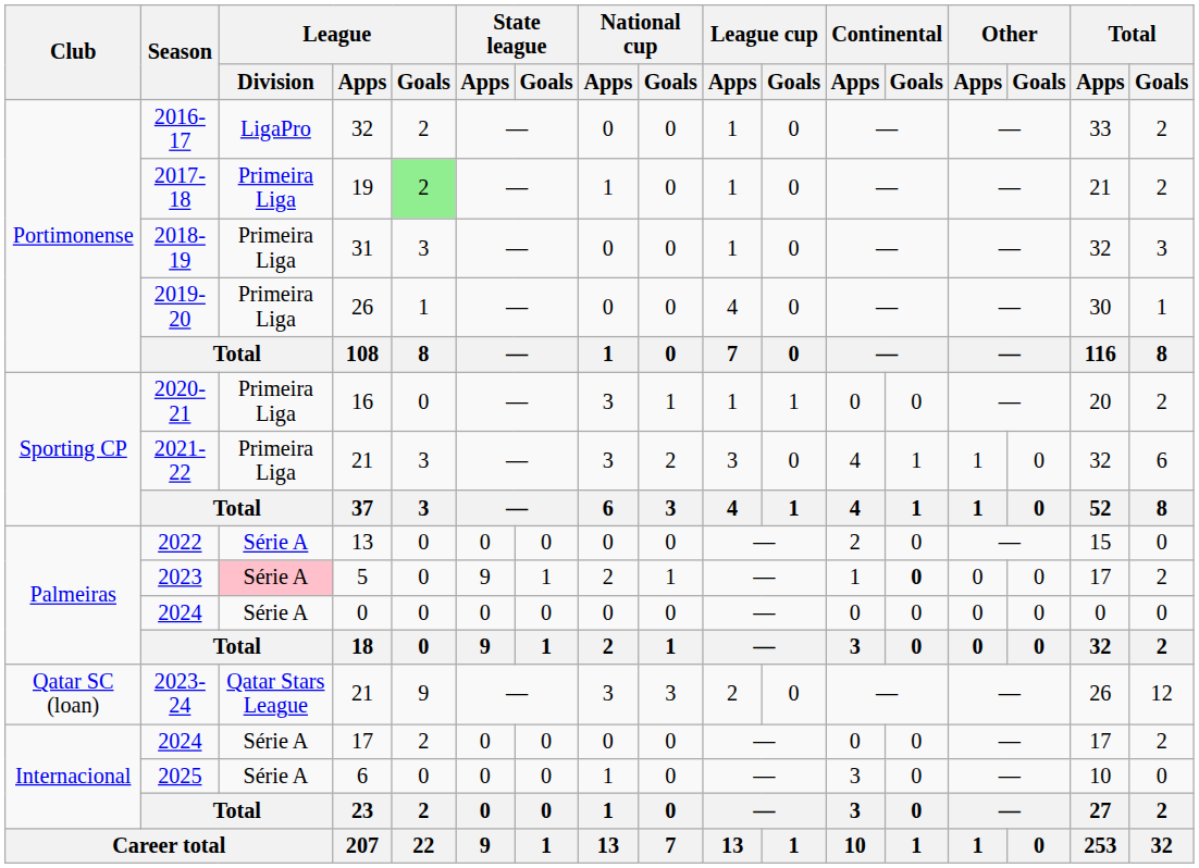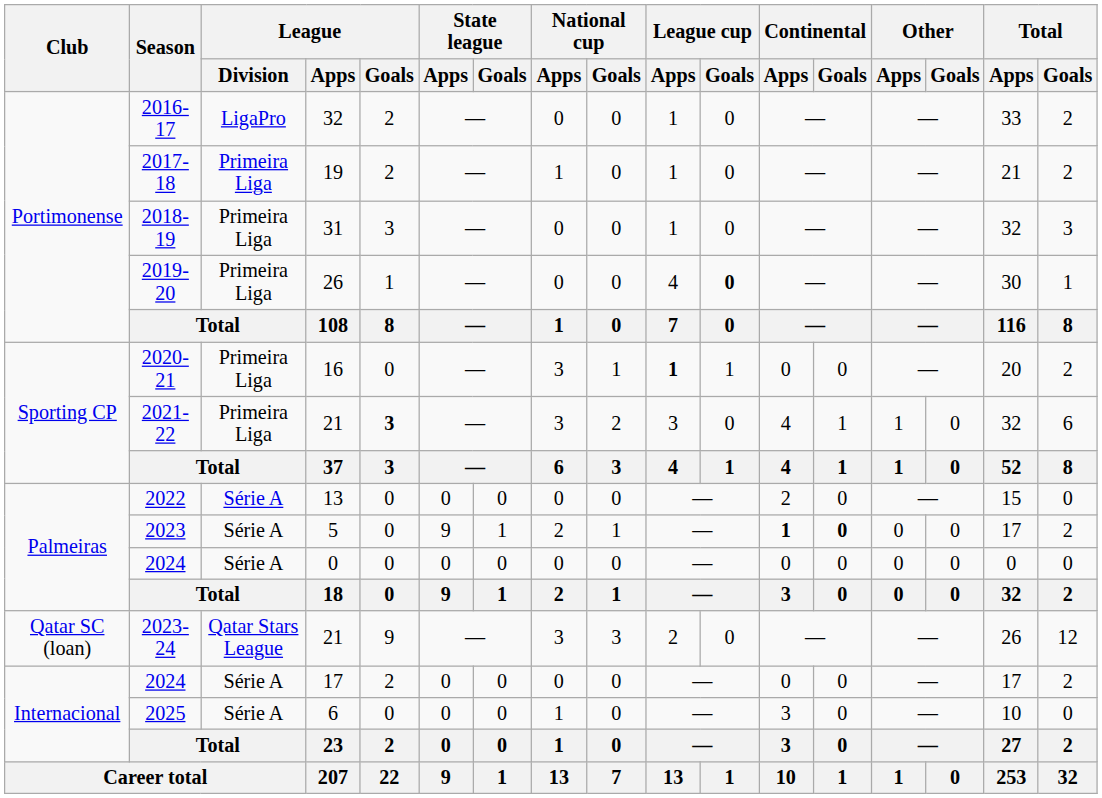2017-18 | League / Goals: lightgreen background -> no background
2019-20 | League cup / Goals: normal -> bold
2020-21 | League cup / Apps: normal -> bold
2021-22 | League / Goals: normal -> bold
2023 | League / Division: pink background -> no background
2023 | Continental / Apps: normal -> bold
